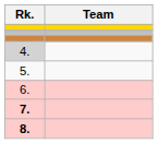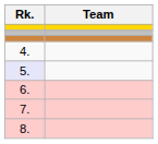row 5 | Rk.: lightgrey background -> no background
row 6 | Rk.: no background -> lavender background
row 8 | Rk.: bold -> normal
row 9 | Rk.: bold -> normal
